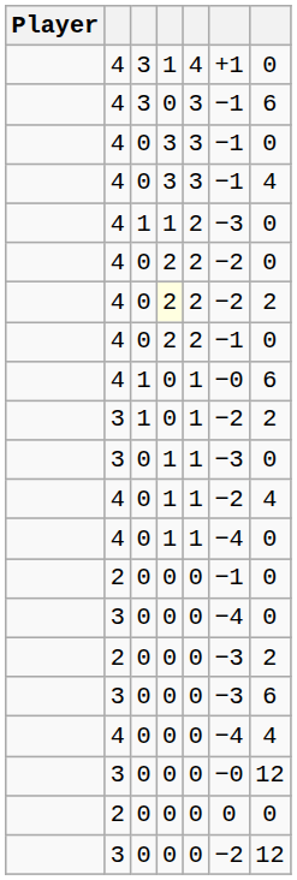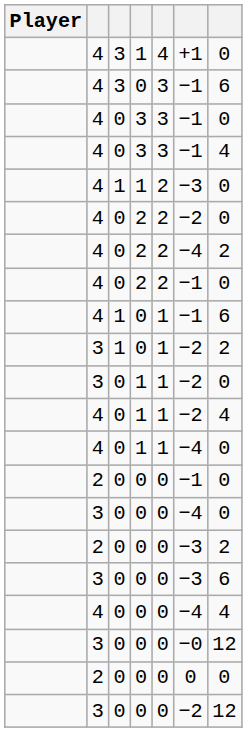row 8 | column 4: lightyellow background -> no background
row 8 | column 6: −2 -> −4
row 10 | column 6: −0 -> −1
row 12 | column 6: −3 -> −2
